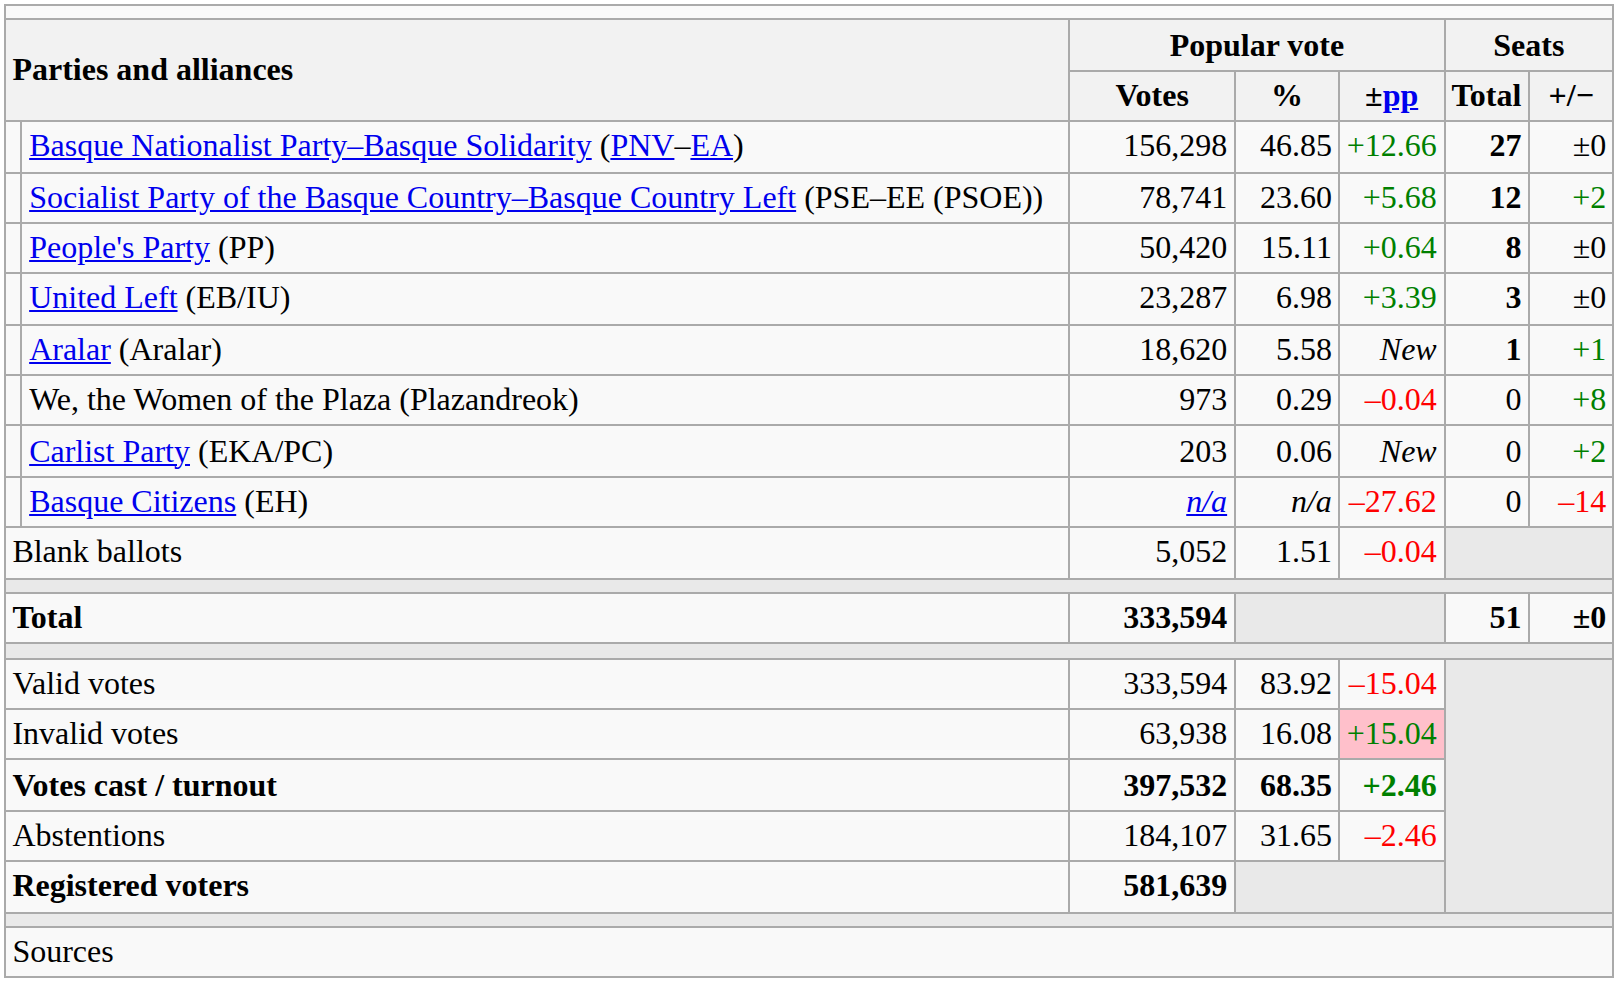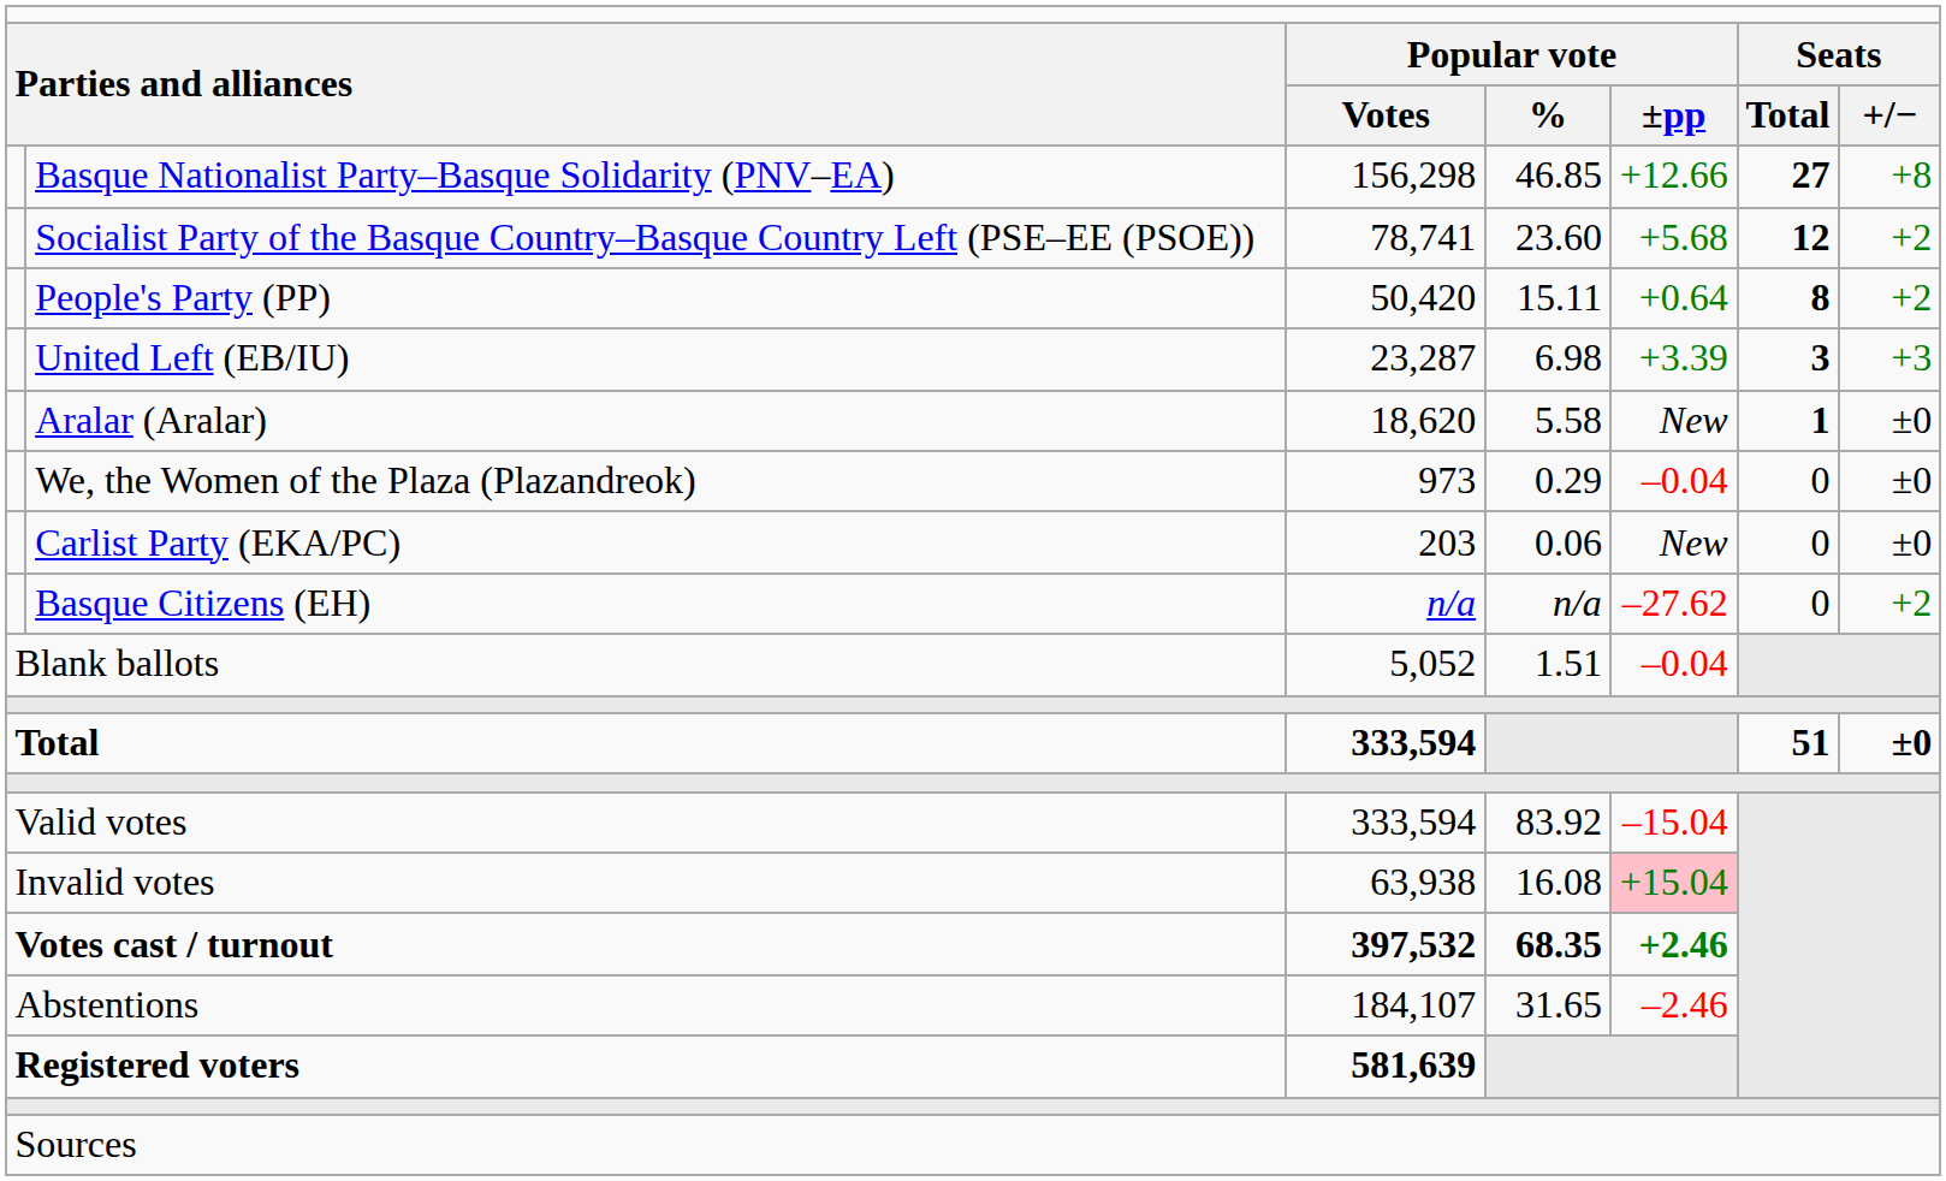Basque Nationalist Party–Basque Solidarity (PNV–EA) | column 7: ±0 -> +8
People's Party (PP) | column 7: ±0 -> +2
United Left (EB/IU) | column 7: ±0 -> +3
Aralar (Aralar) | column 7: +1 -> ±0
We, the Women of the Plaza (Plazandreok) | column 7: +8 -> ±0
Carlist Party (EKA/PC) | column 7: +2 -> ±0
Basque Citizens (EH) | column 7: –14 -> +2
